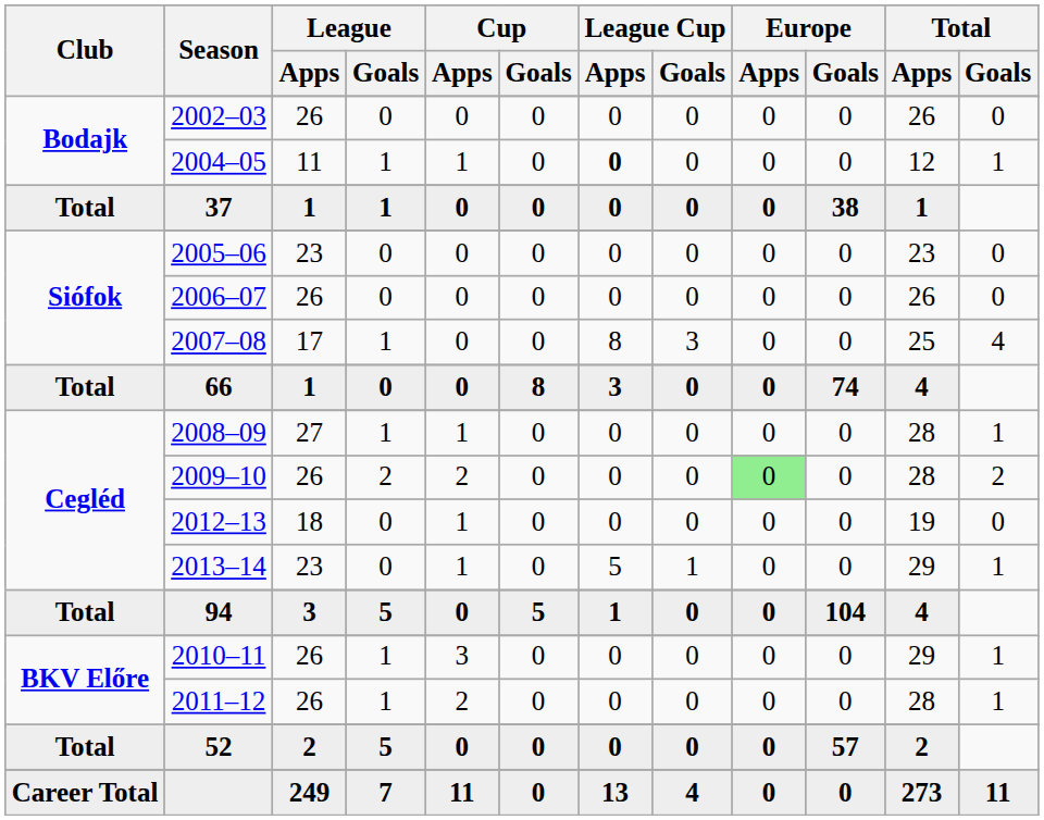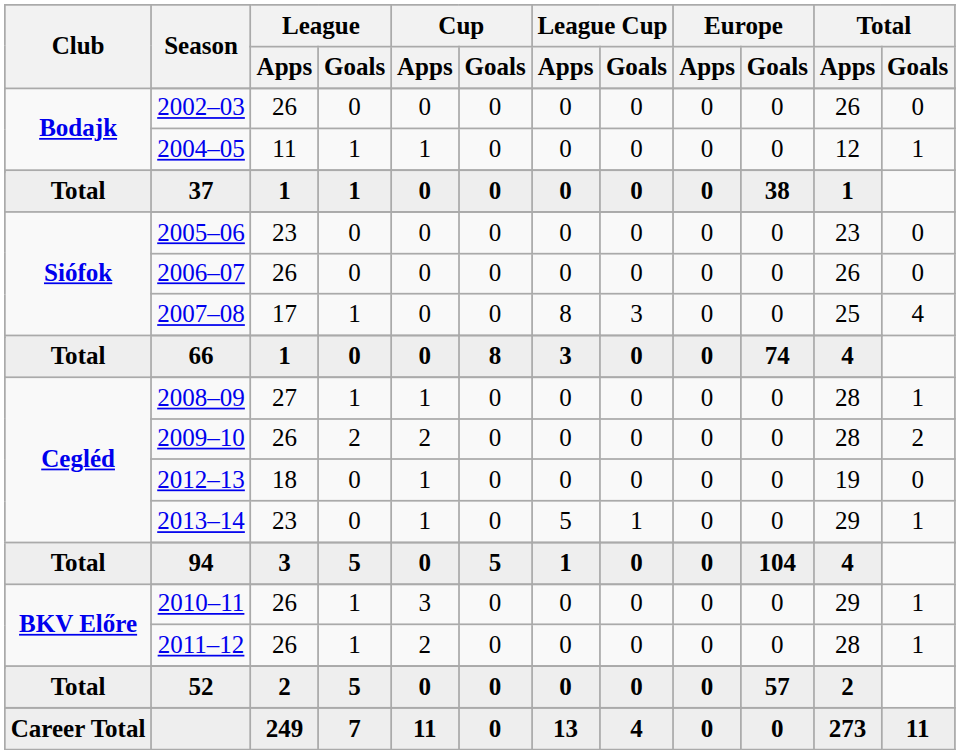2004–05 | League Cup / Apps: bold -> normal
2009–10 | Europe / Apps: lightgreen background -> no background
